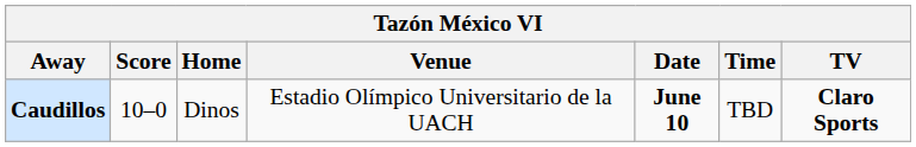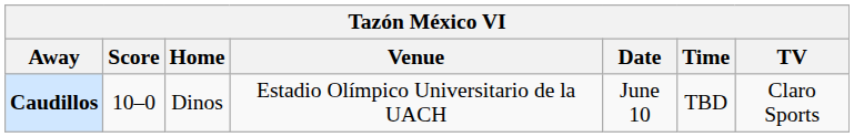Caudillos | Date: bold -> normal
Caudillos | TV: bold -> normal
